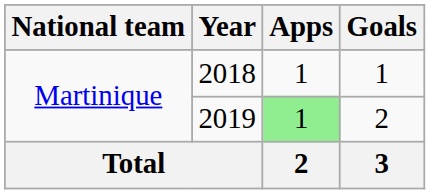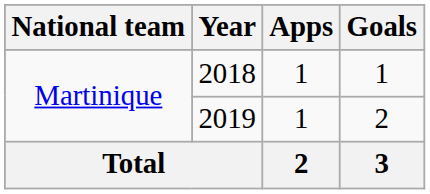2019 | Apps: lightgreen background -> no background
